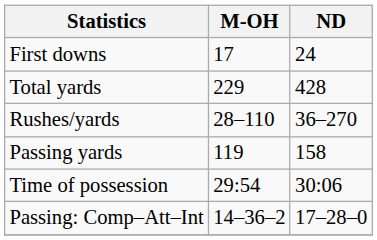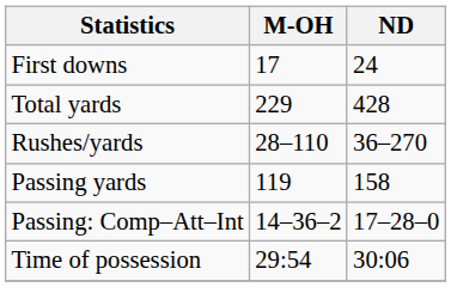rows swapped: Passing: Comp–Att–Int <-> Time of possession
